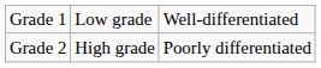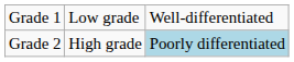Grade 2 | column 3: no background -> lightblue background
